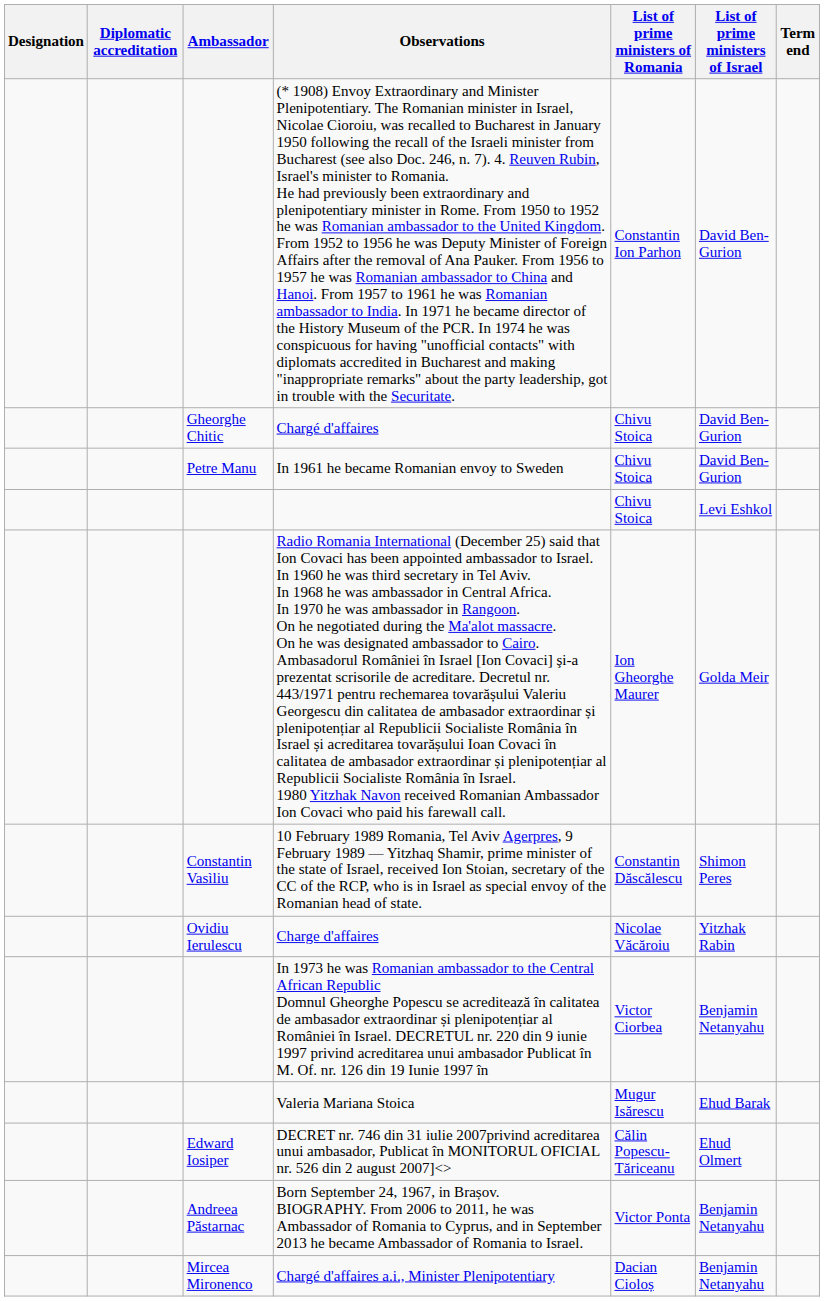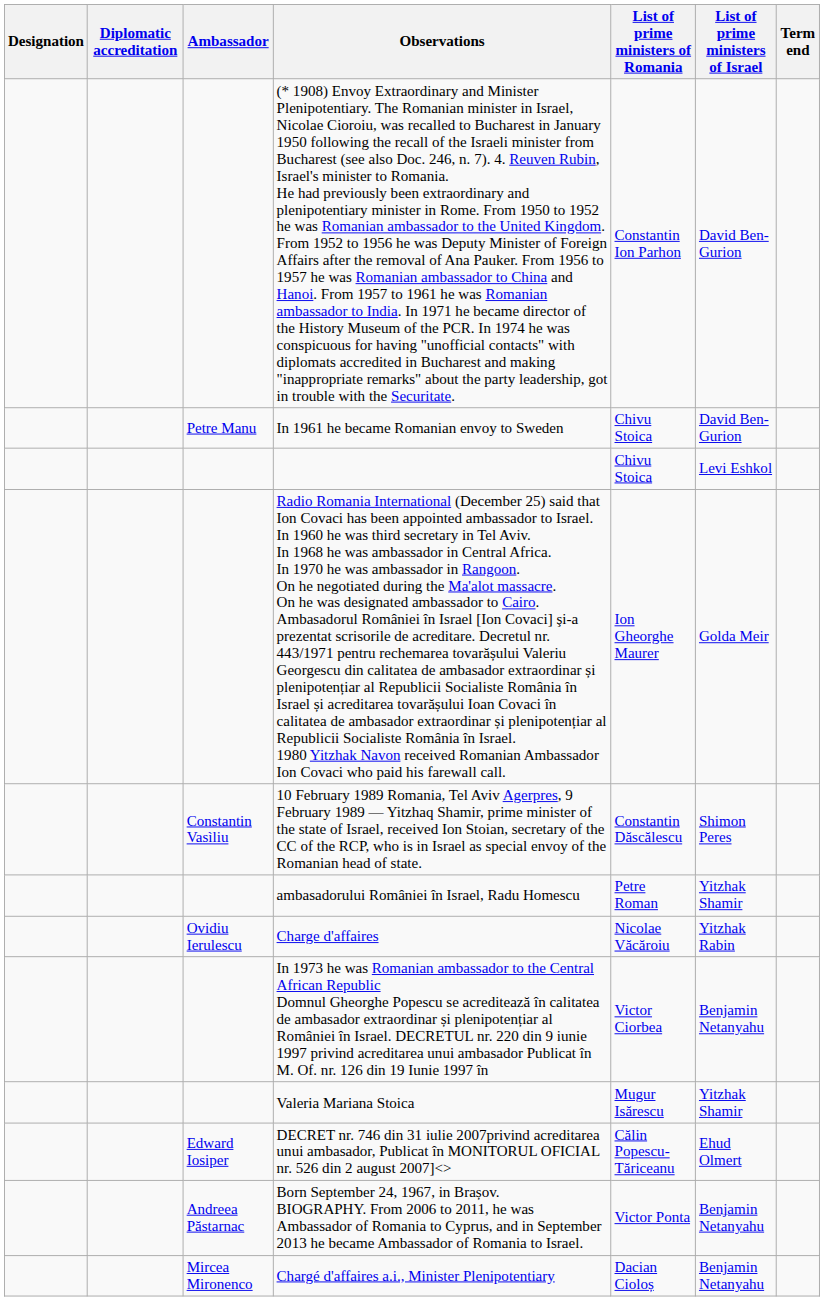- row: Gheorghe Chitic | Chargé d'affaires | Chivu Stoica | David Ben-Gurion
+ row: ambasadorului României în Israel, Radu Homescu | Petre Roman | Yitzhak Shamir
Valeria Mariana Stoica | List of prime ministers of Israel: Ehud Barak -> Yitzhak Shamir
